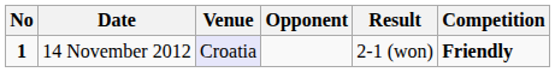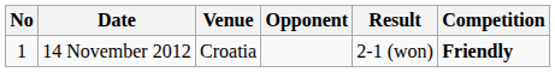14 November 2012 | No: bold -> normal
14 November 2012 | Venue: lavender background -> no background
